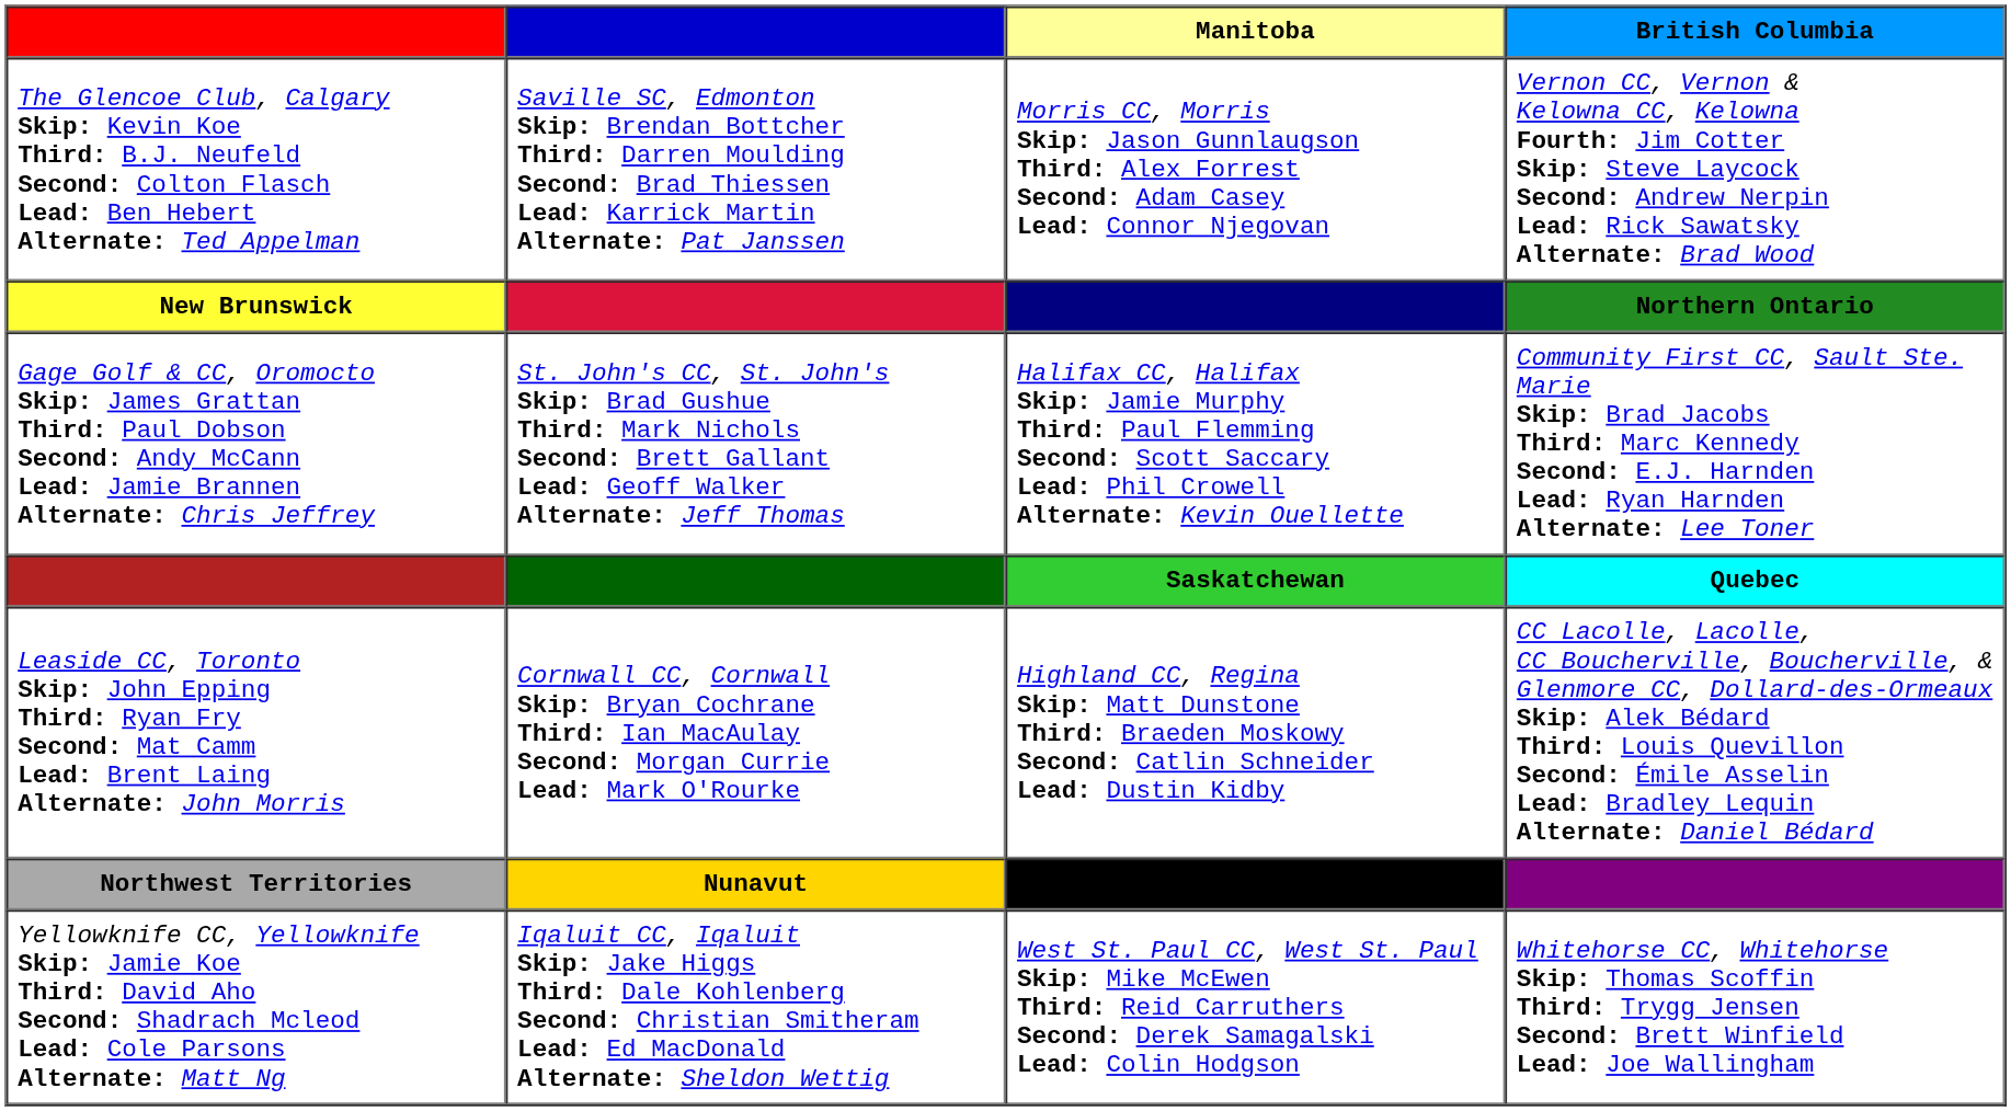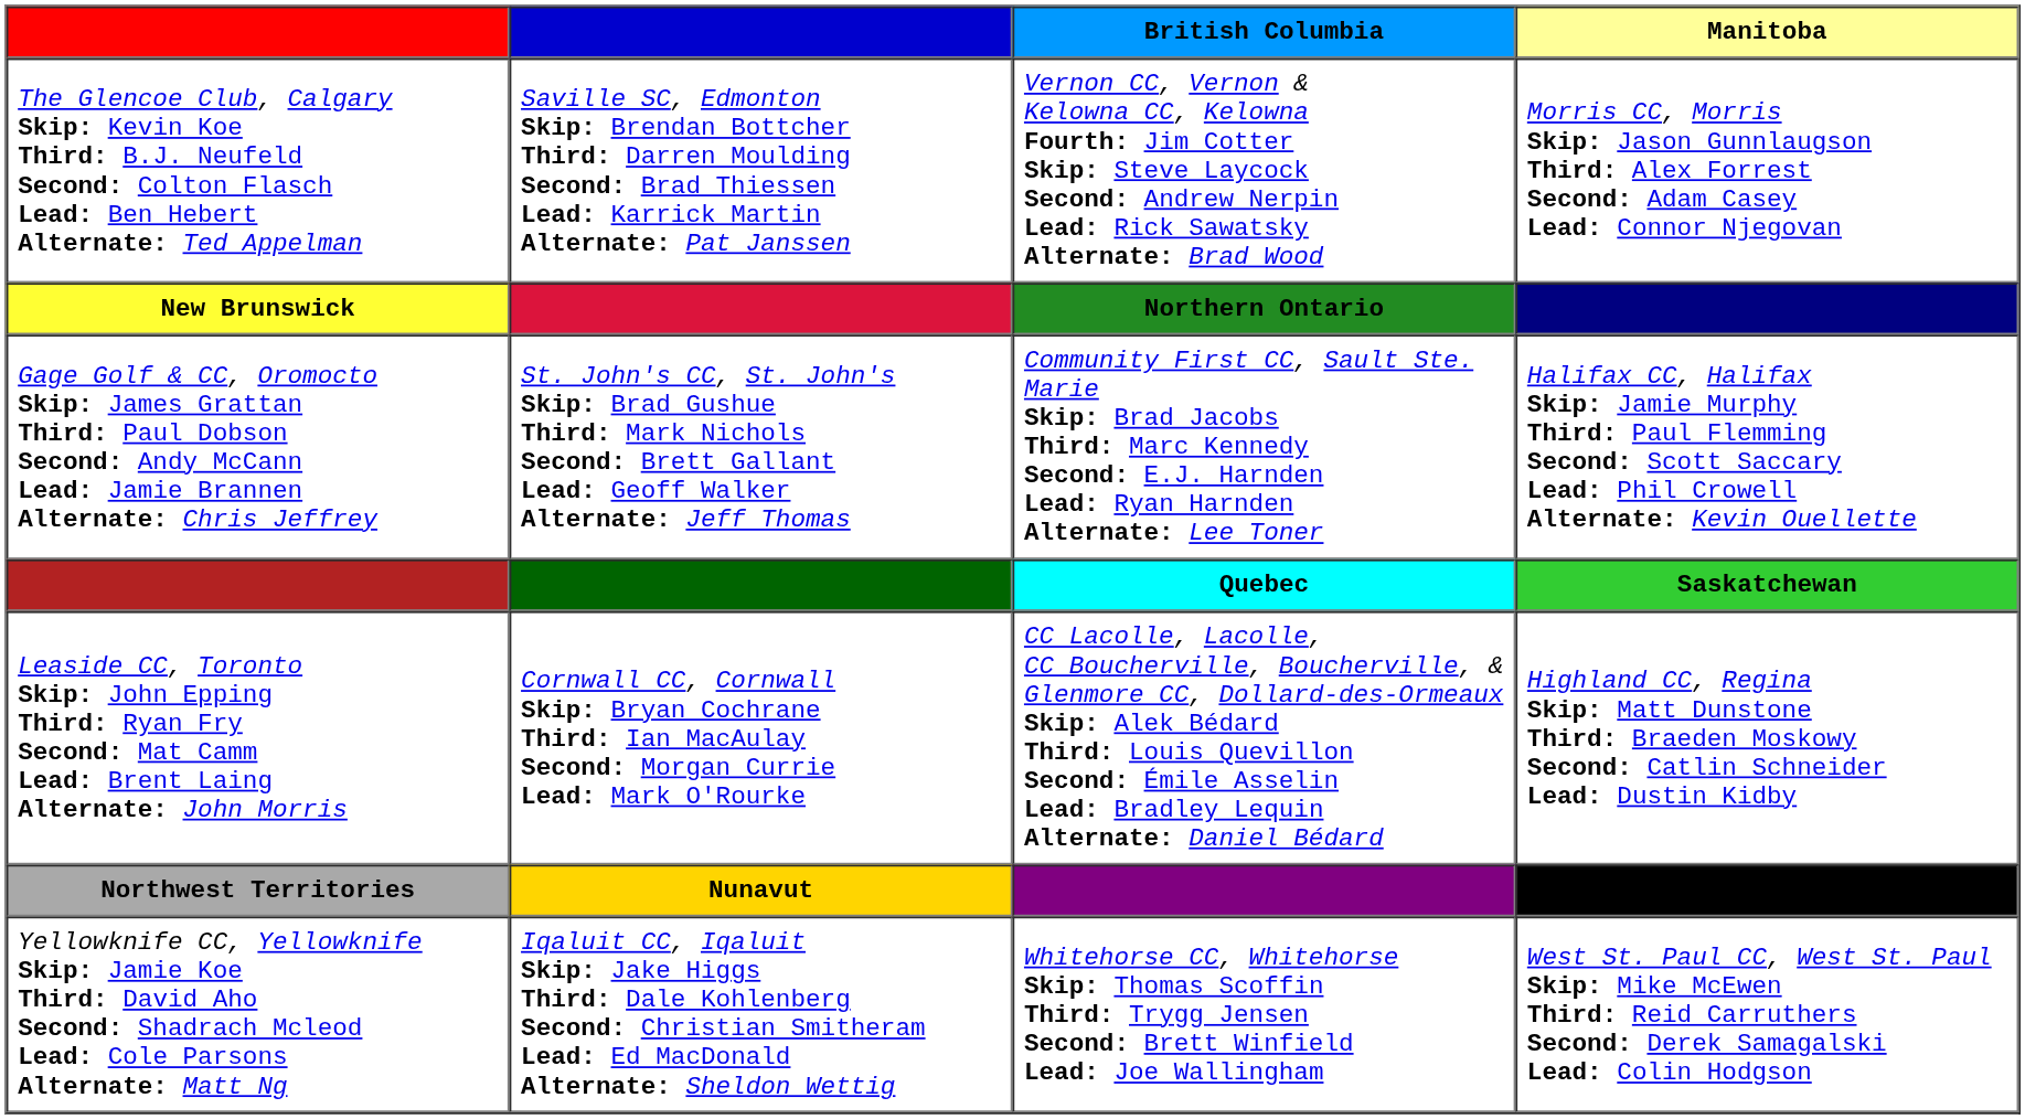columns swapped: British Columbia <-> Manitoba
